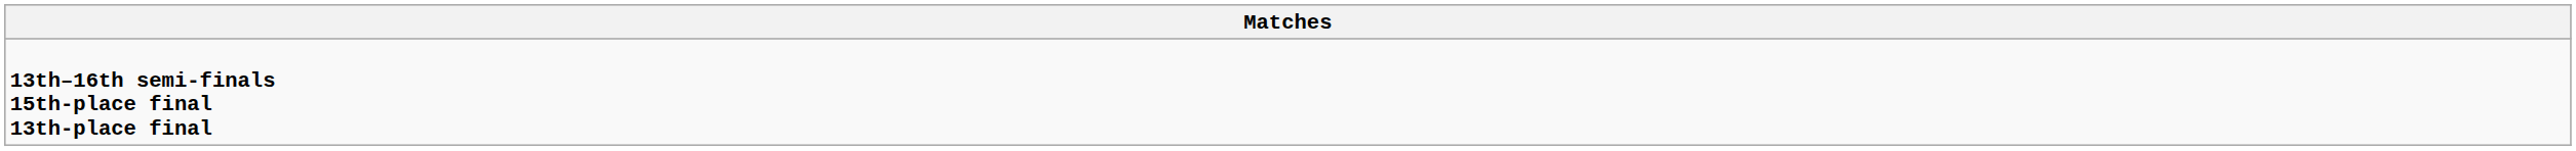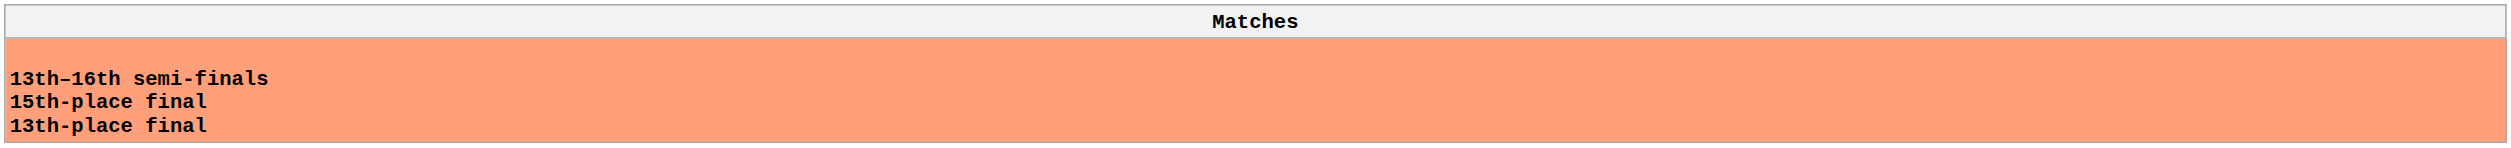row 2 | column 1: no background -> lightsalmon background
